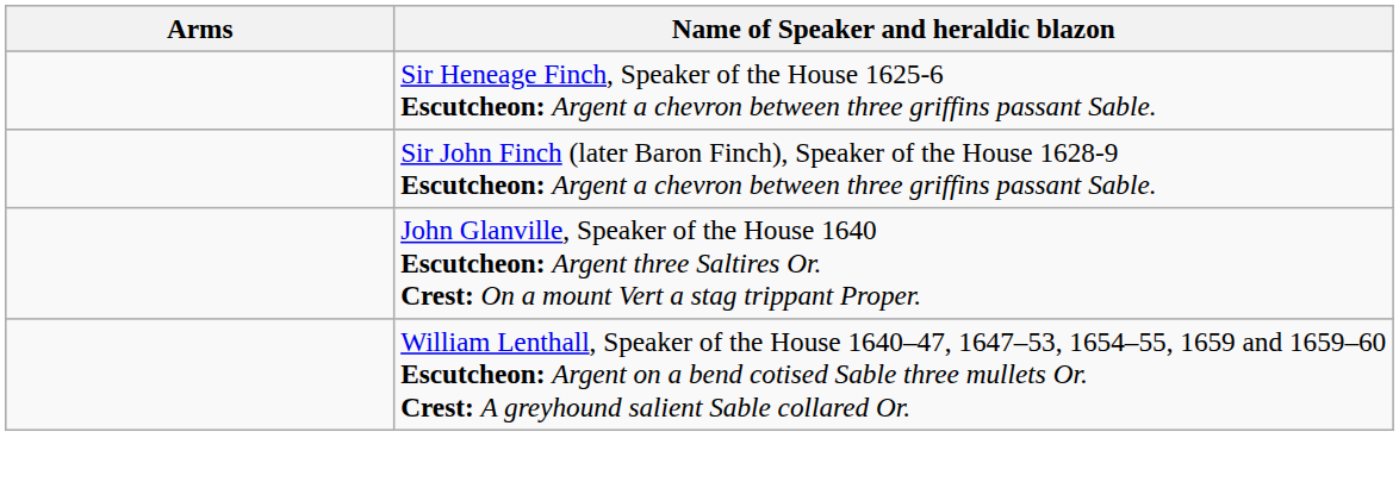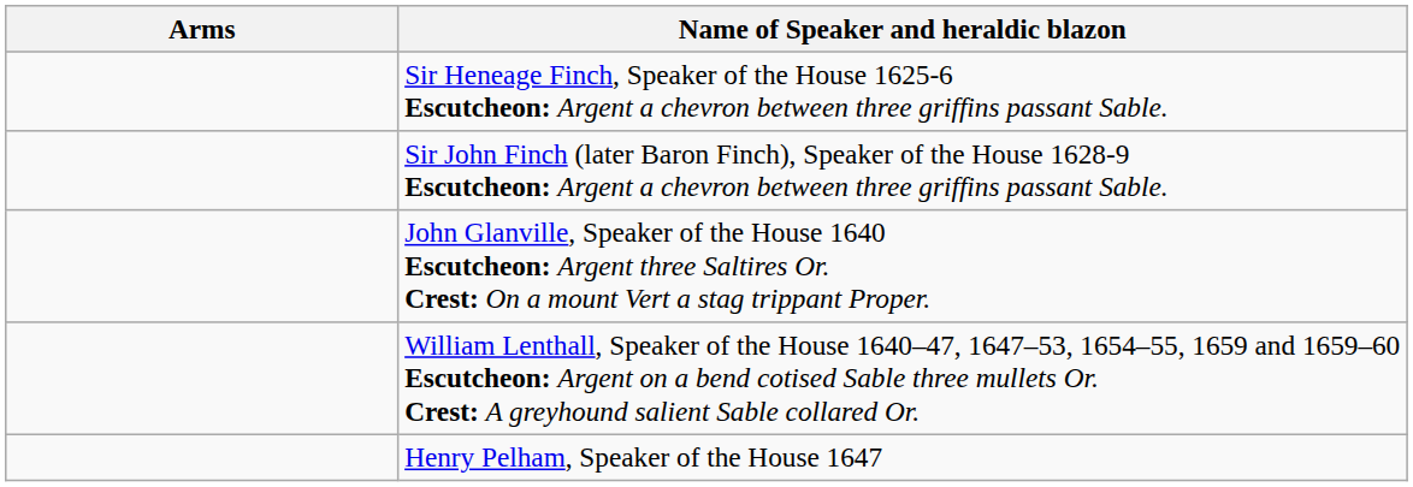+ row: Henry Pelham, Speaker of the House 1647
